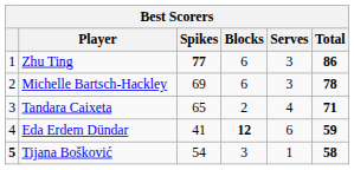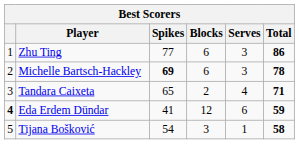Zhu Ting | Spikes: bold -> normal
Michelle Bartsch-Hackley | Spikes: normal -> bold
Eda Erdem Dündar | column 1: normal -> bold
Eda Erdem Dündar | Blocks: bold -> normal
Tijana Bošković | column 1: bold -> normal
